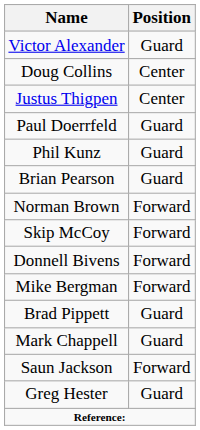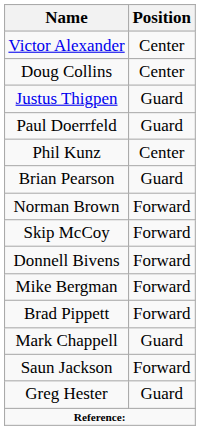Victor Alexander | Position: Guard -> Center
Justus Thigpen | Position: Center -> Guard
Phil Kunz | Position: Guard -> Center
Brad Pippett | Position: Guard -> Forward
